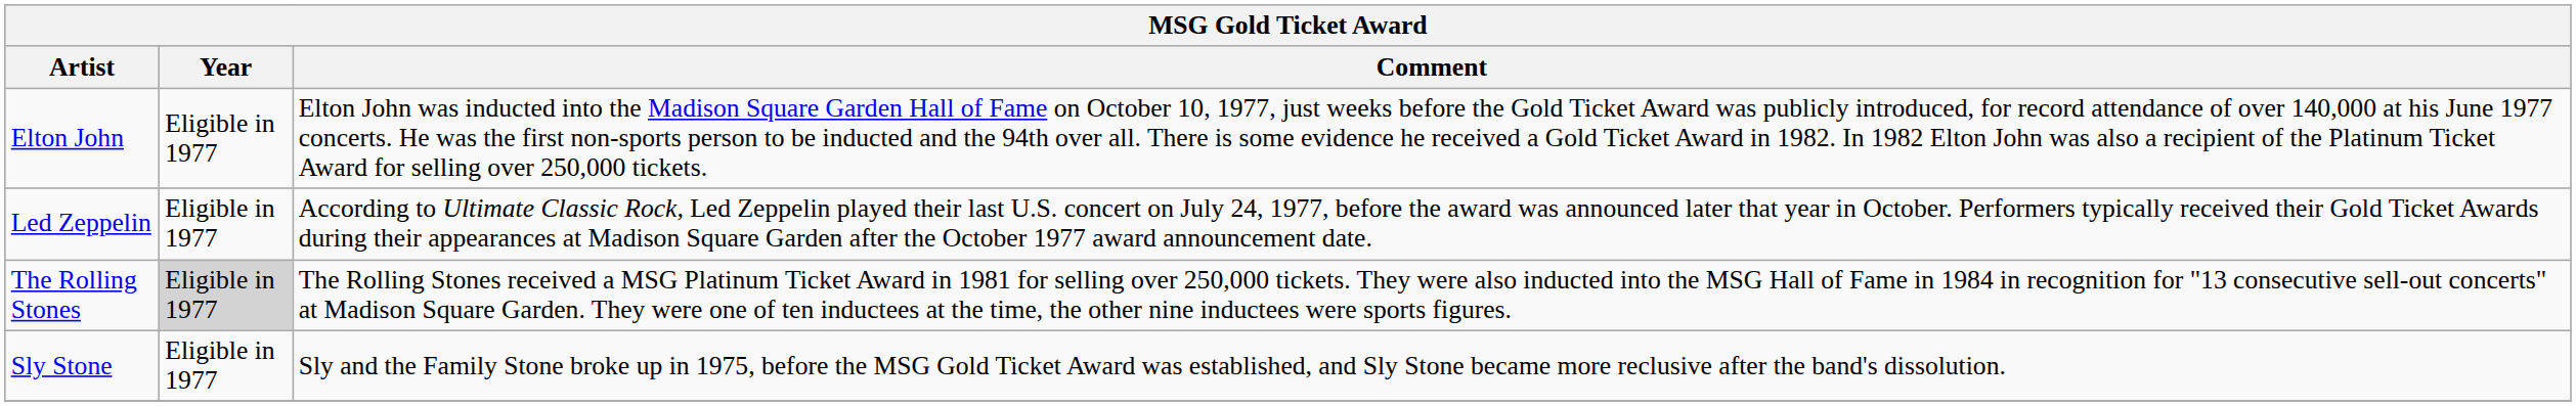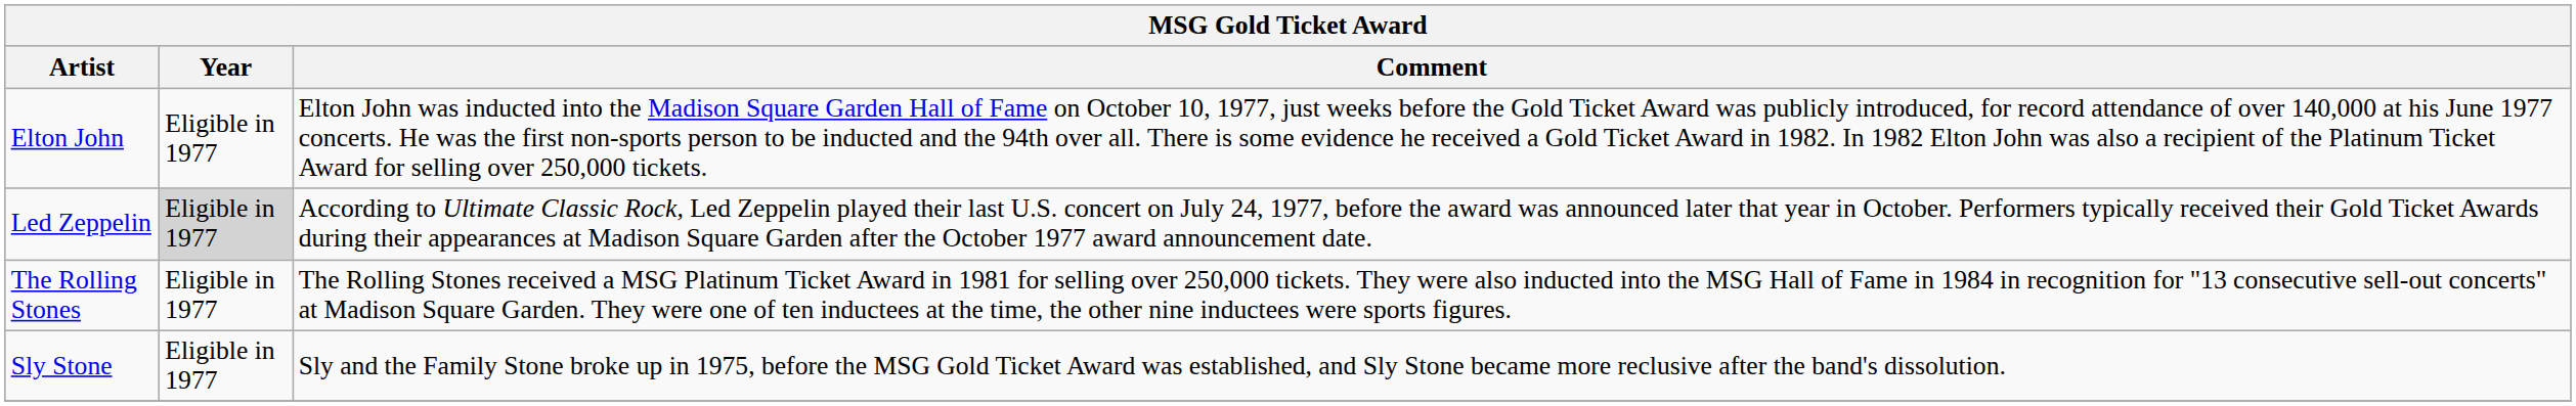Led Zeppelin | Year: no background -> lightgrey background
The Rolling Stones | Year: lightgrey background -> no background
